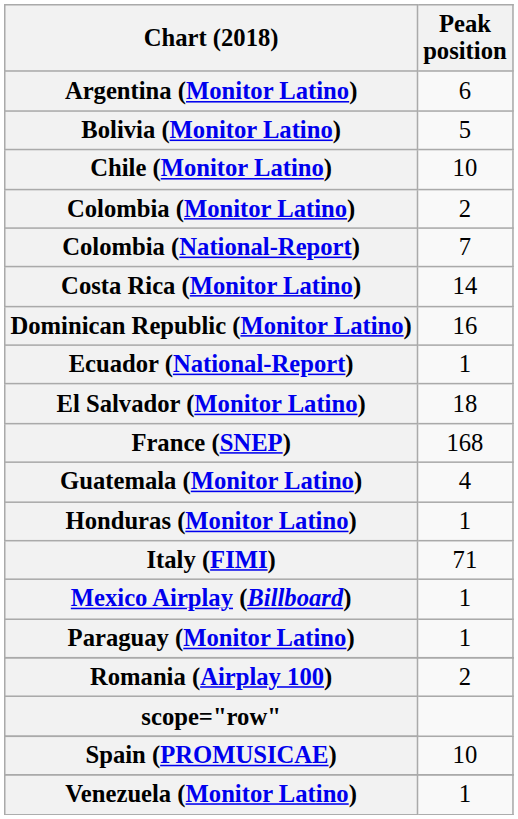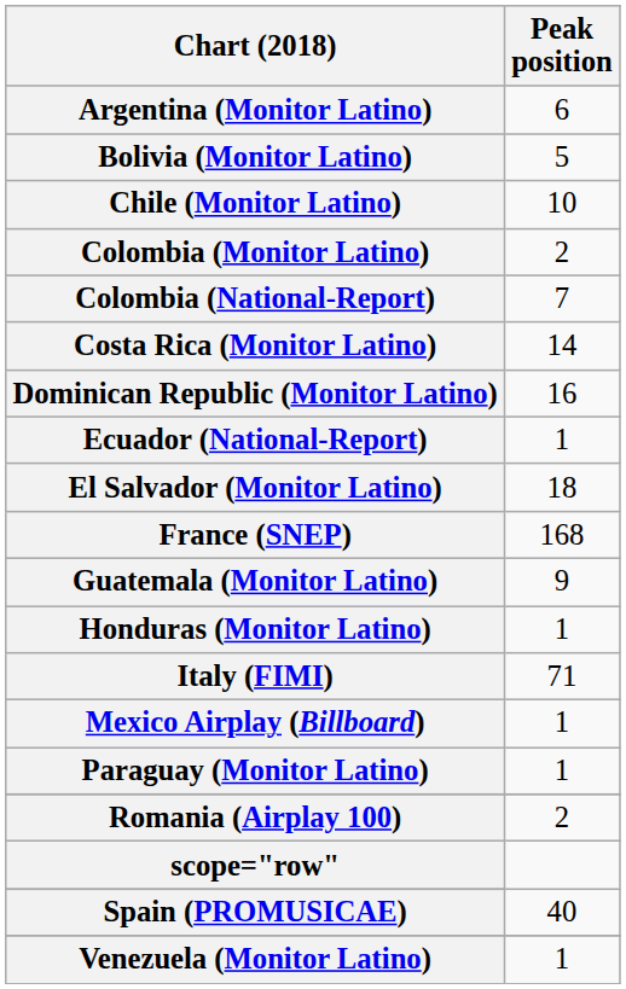Guatemala (Monitor Latino) | Peak position: 4 -> 9
Spain (PROMUSICAE) | Peak position: 10 -> 40
